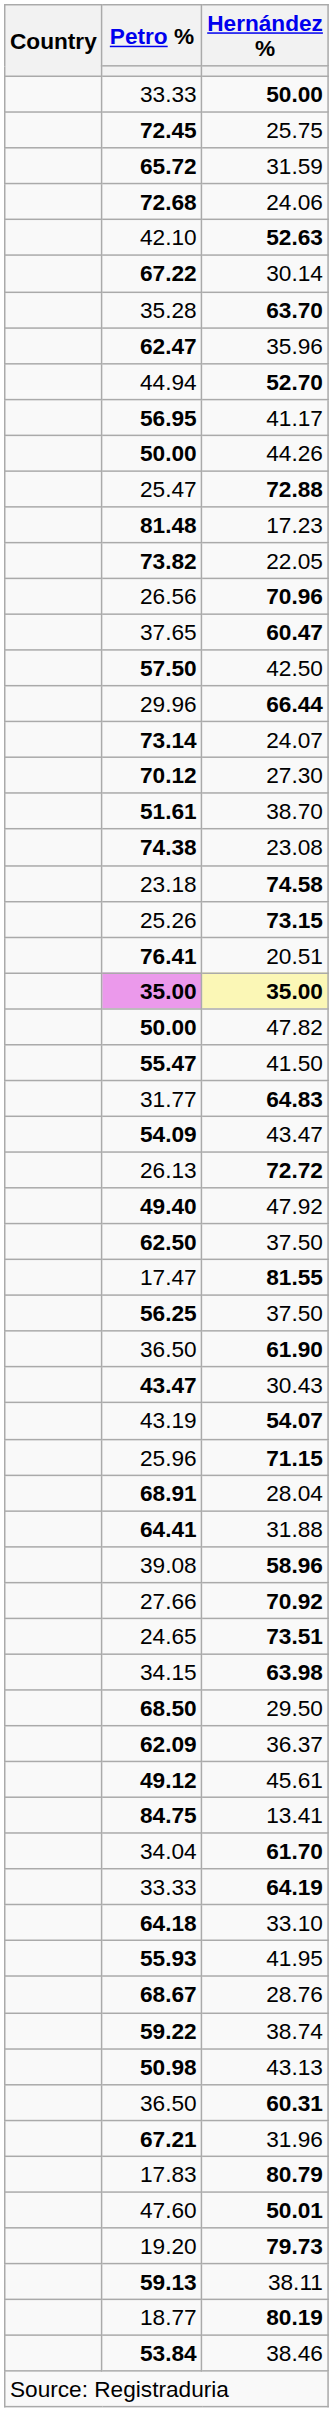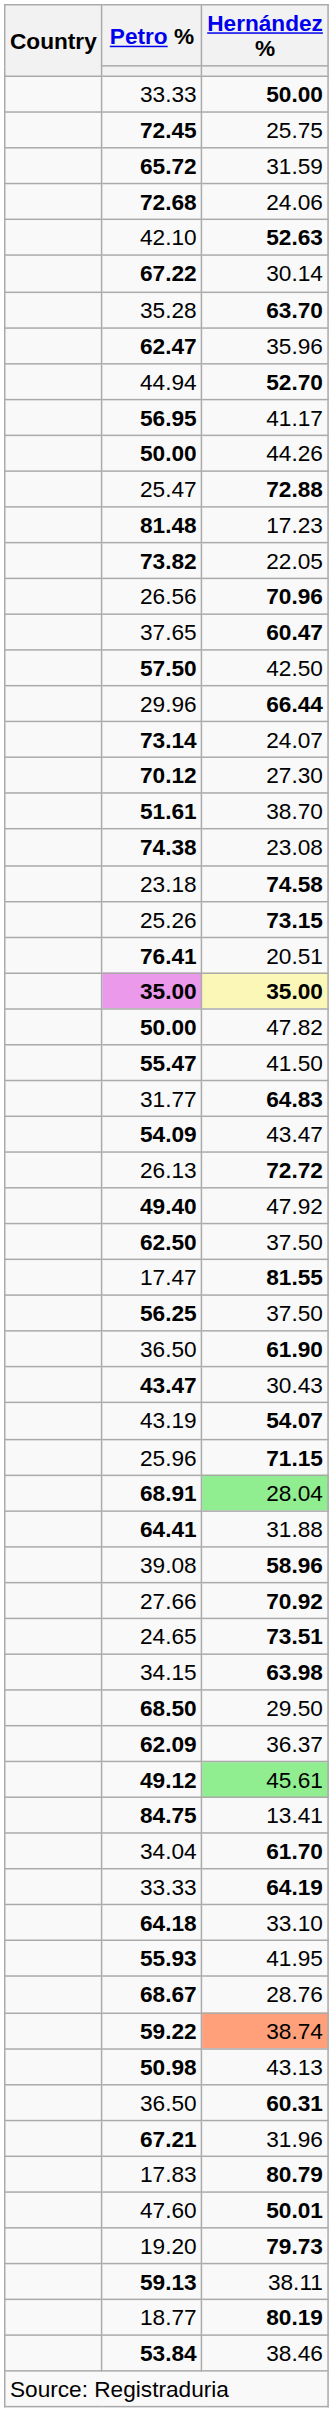28.04 | Hernández %: no background -> lightgreen background
45.61 | Hernández %: no background -> lightgreen background
38.74 | Hernández %: no background -> lightsalmon background
